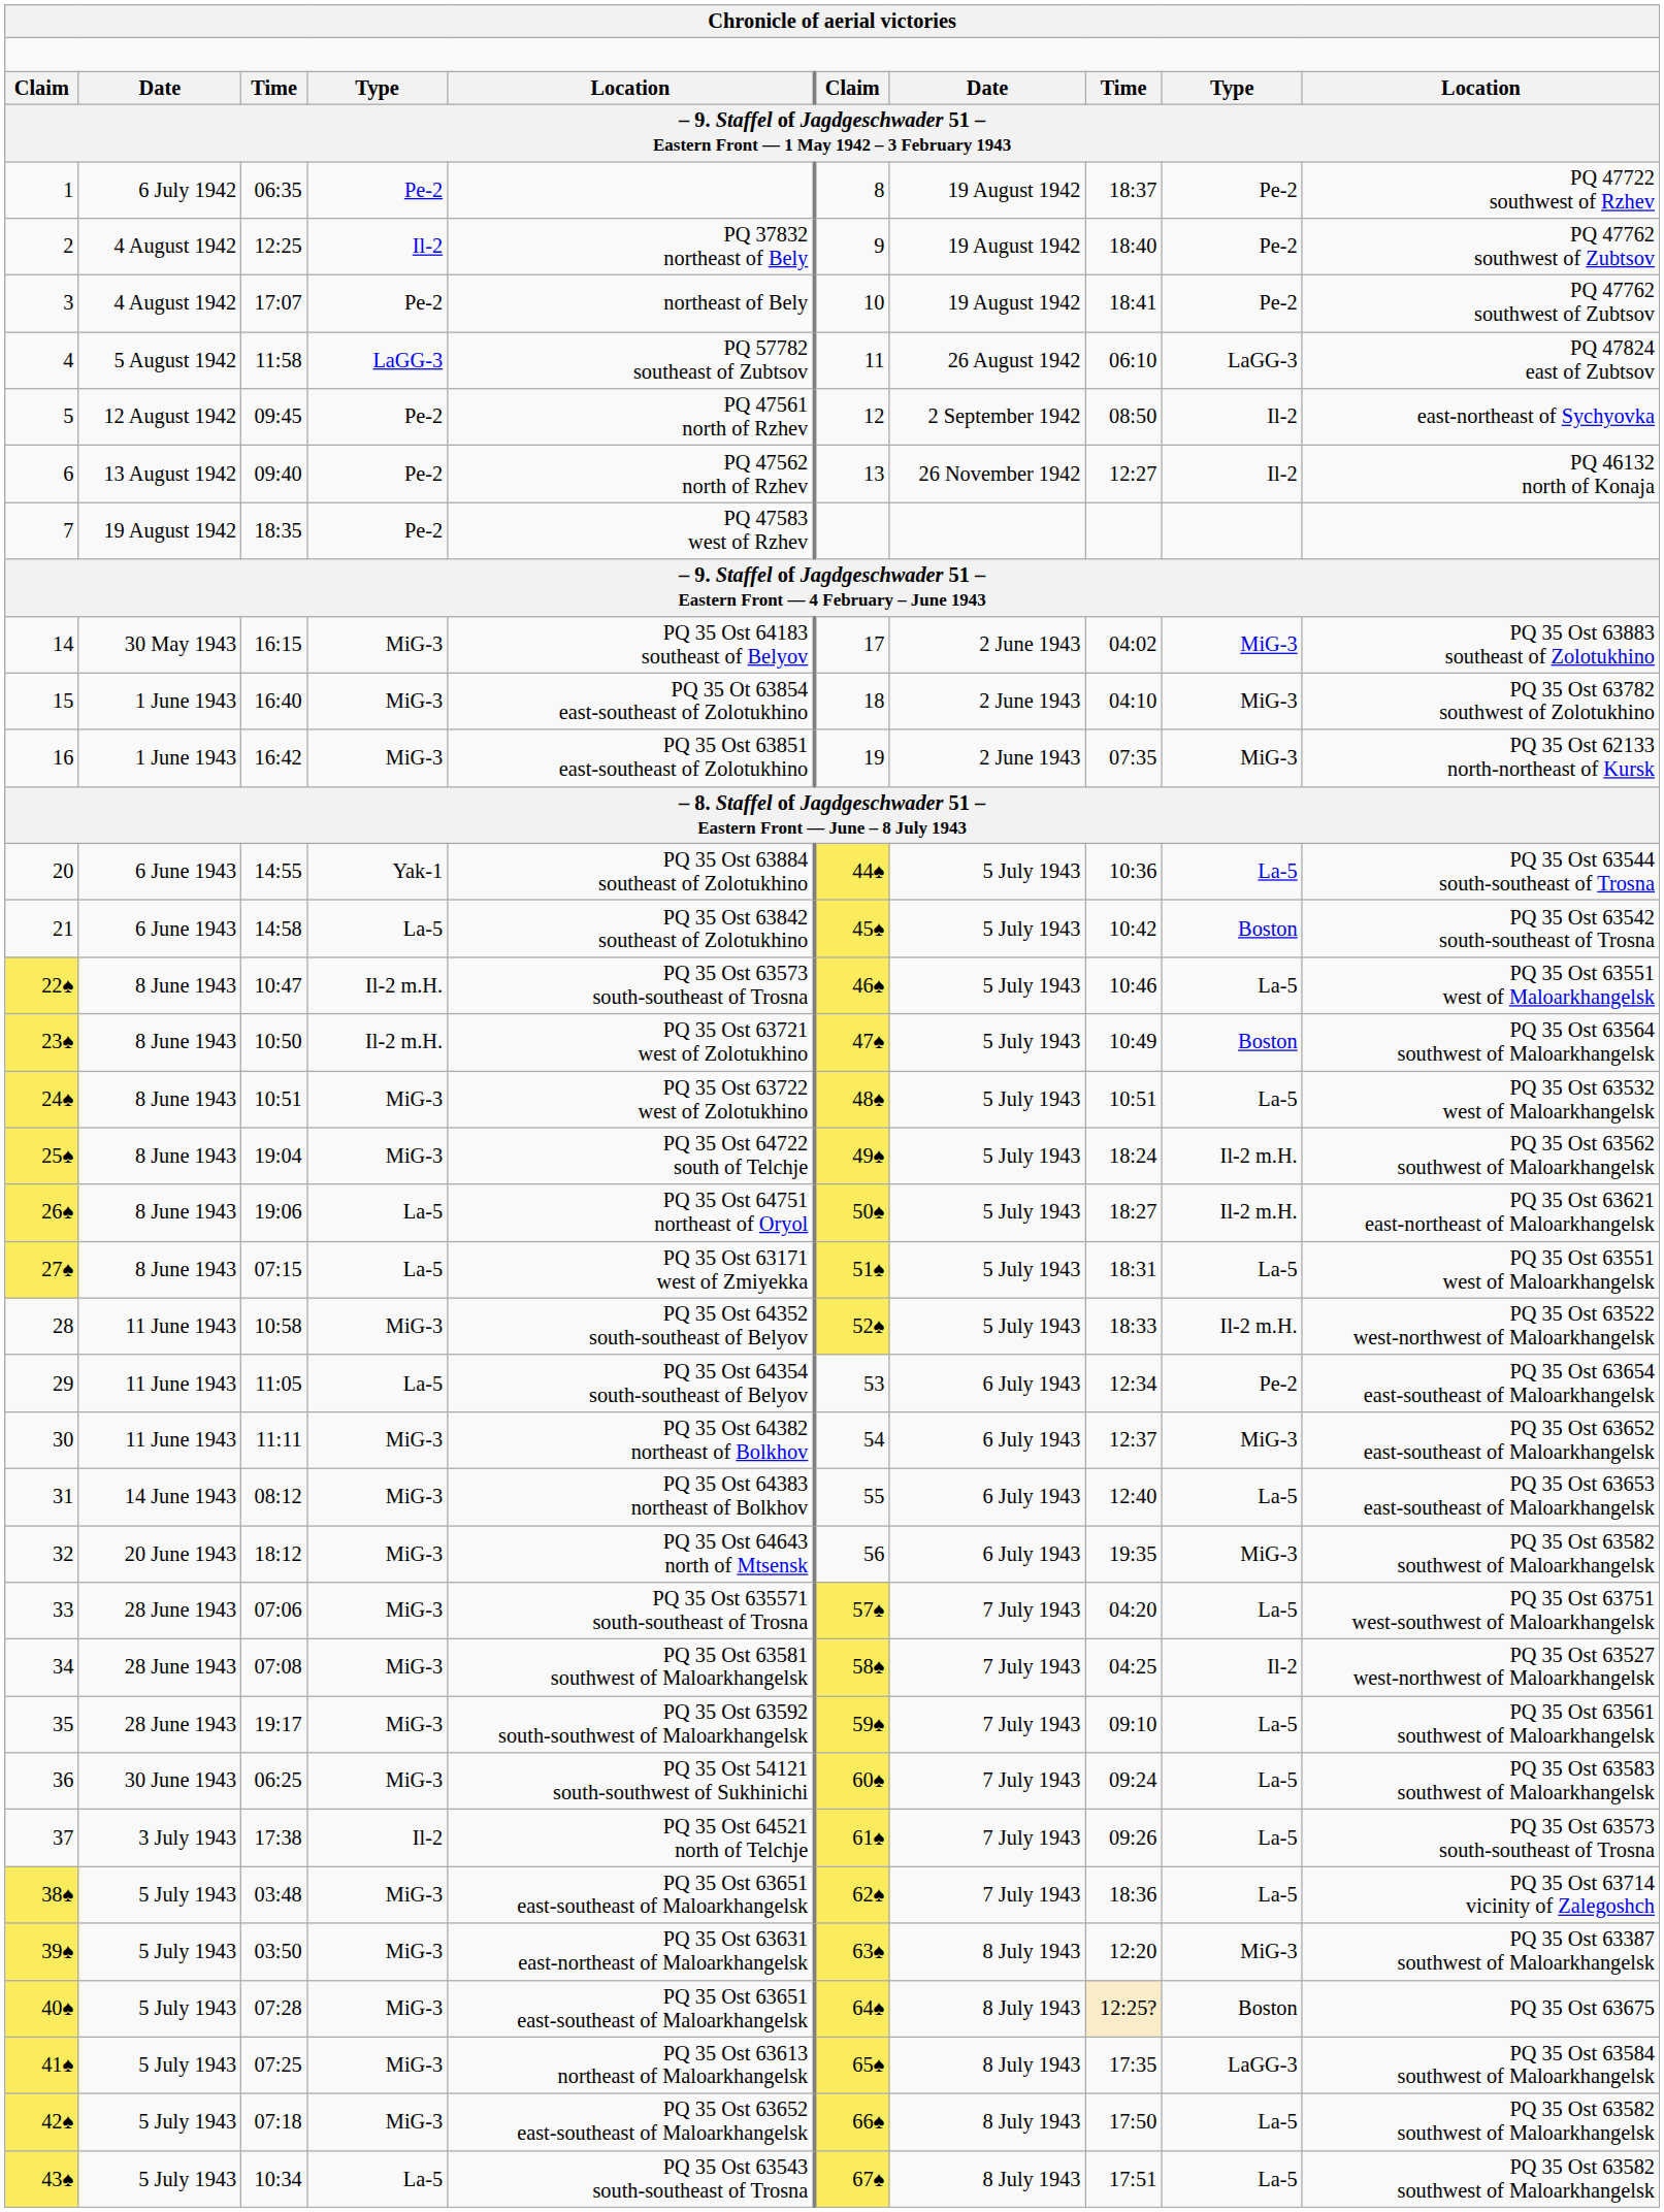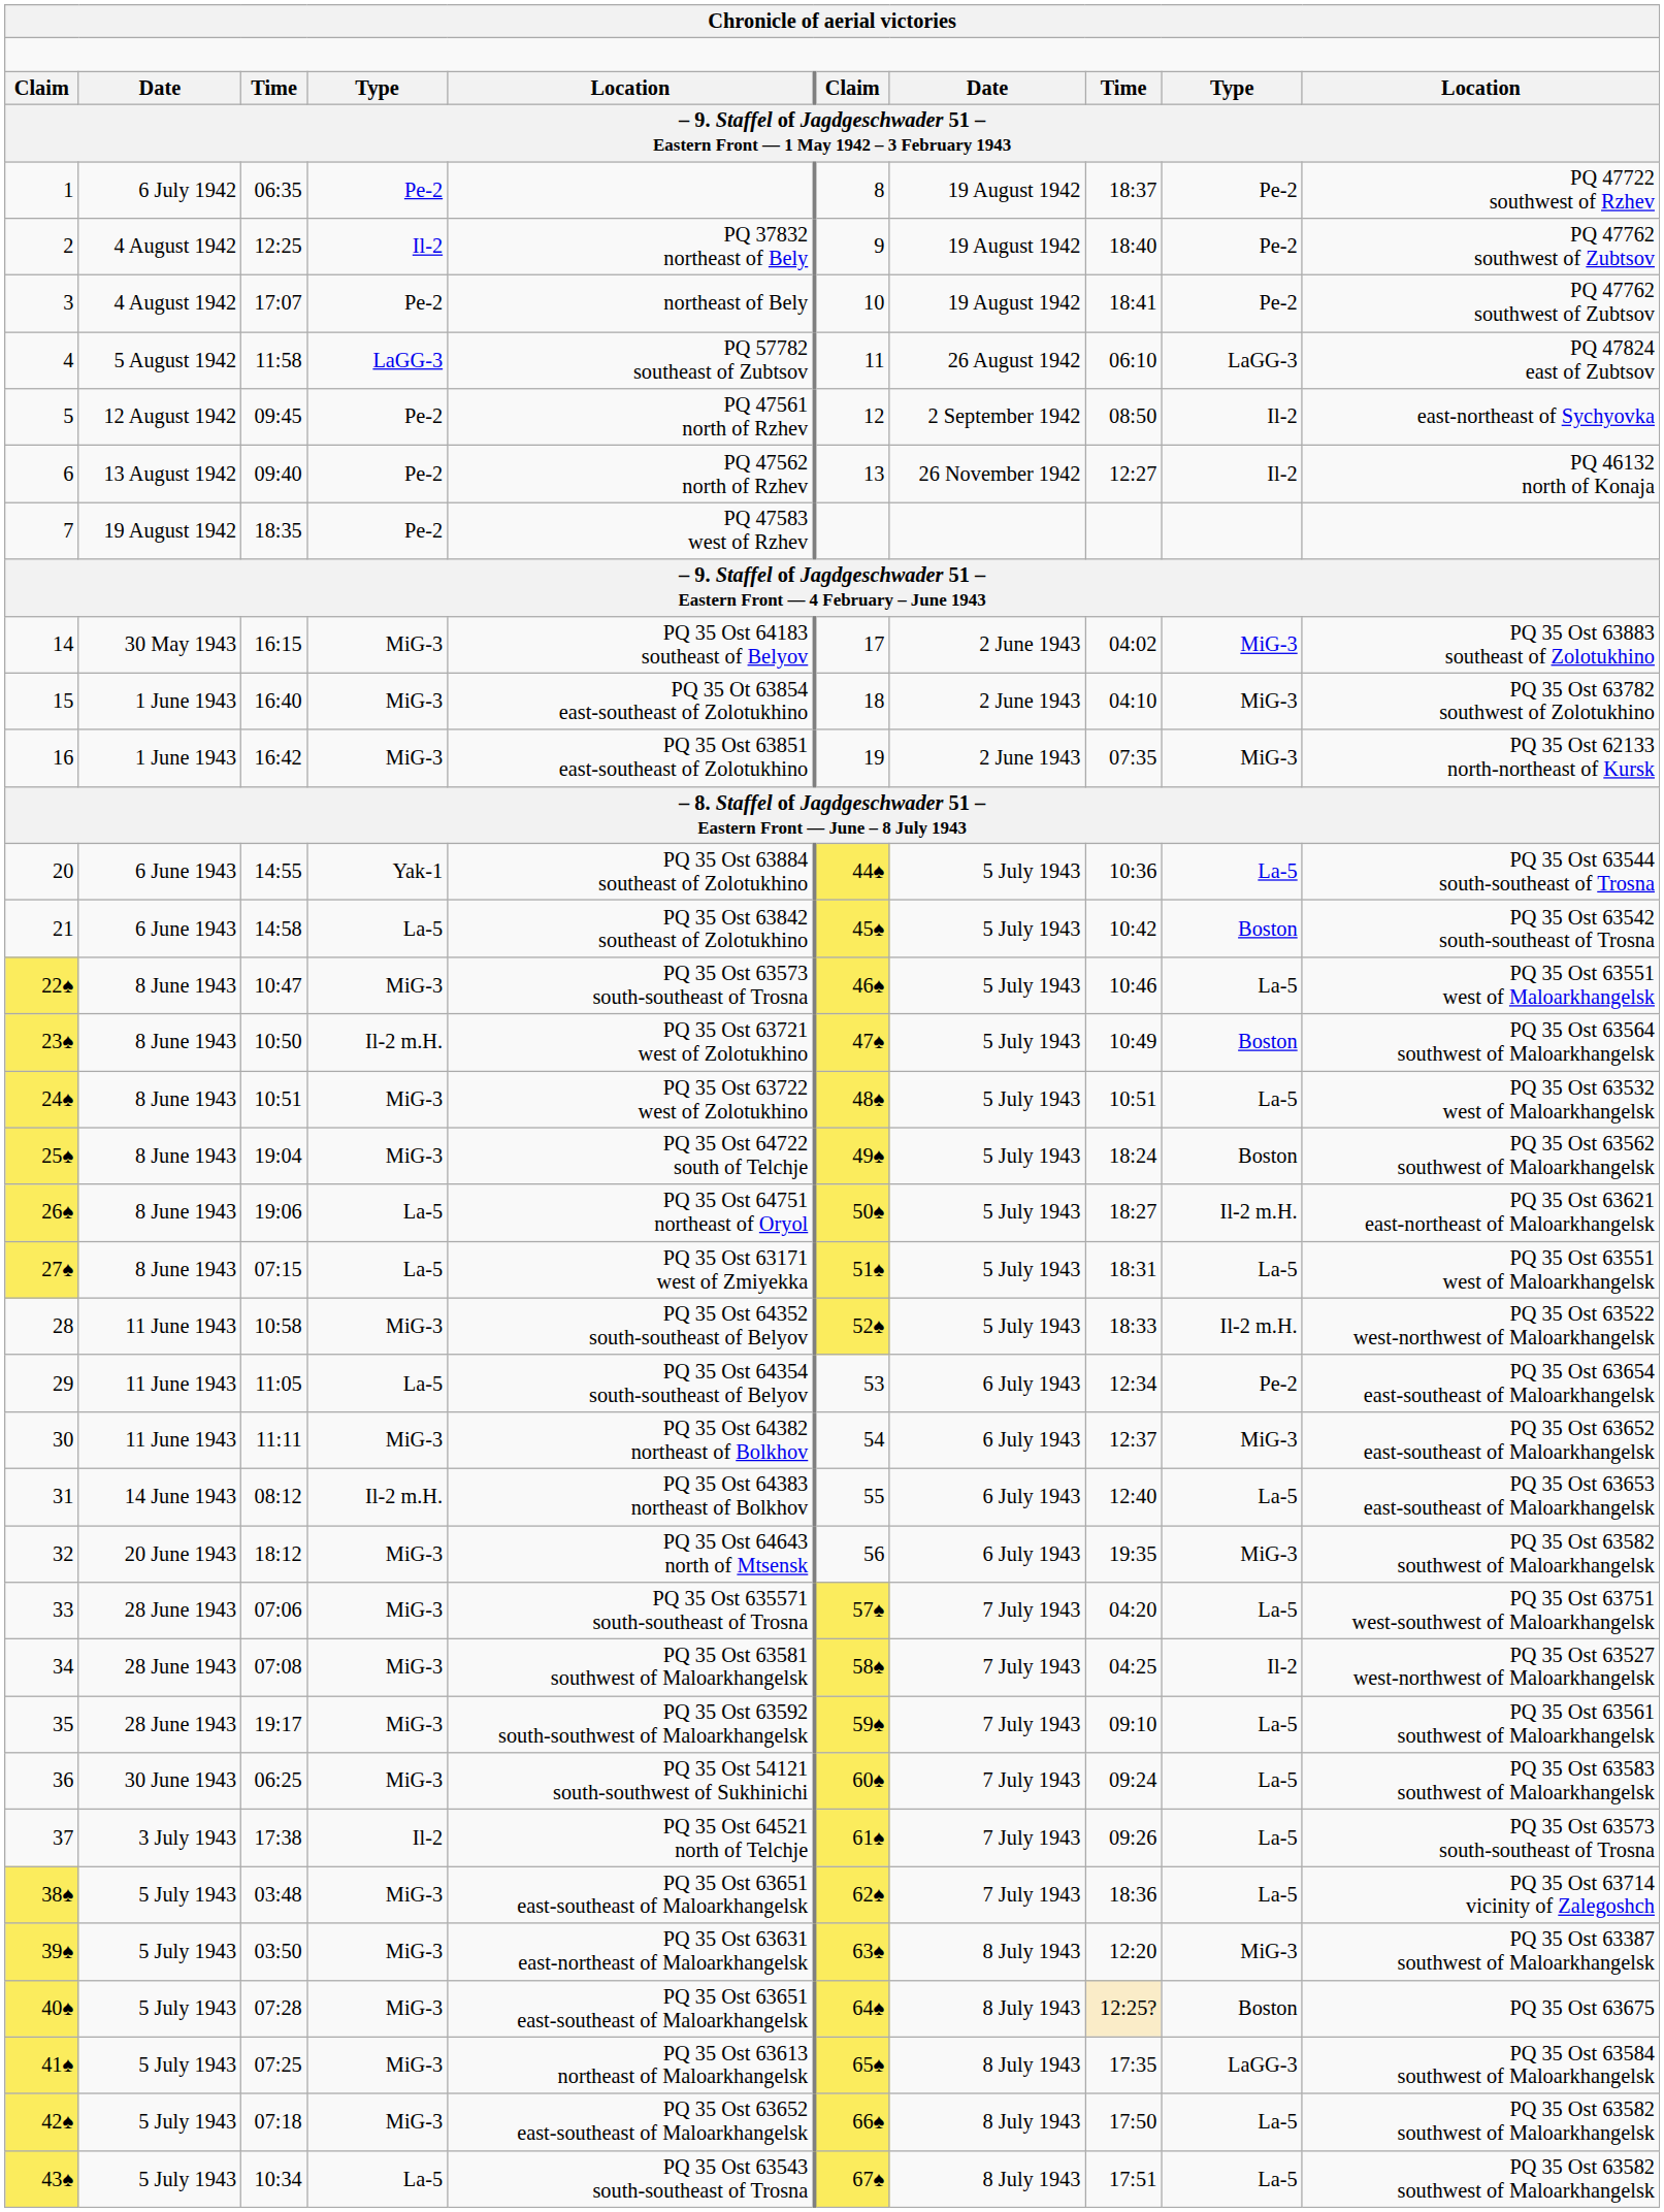22♠ | column 4: Il-2 m.H. -> MiG-3
25♠ | column 9: Il-2 m.H. -> Boston
31 | column 4: MiG-3 -> Il-2 m.H.
